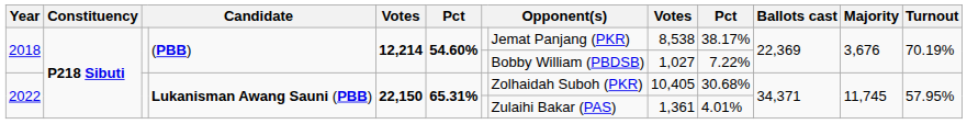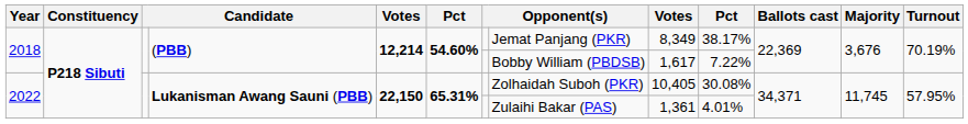row 2 | column 9: 8,538 -> 8,349
row 3 | column 9: 1,027 -> 1,617
row 4 | column 10: 30.68% -> 30.08%
